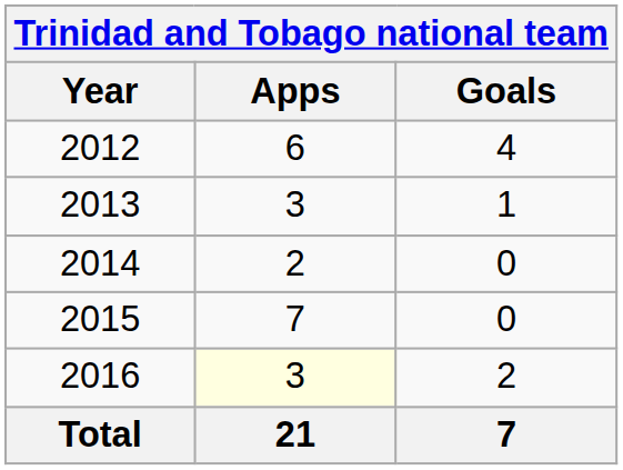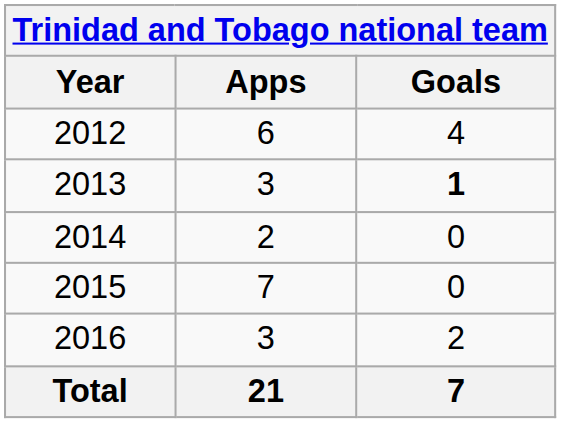2013 | Goals: normal -> bold
2016 | Apps: lightyellow background -> no background
